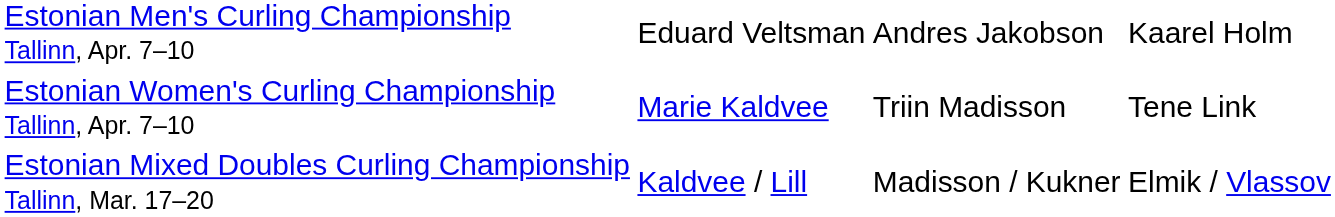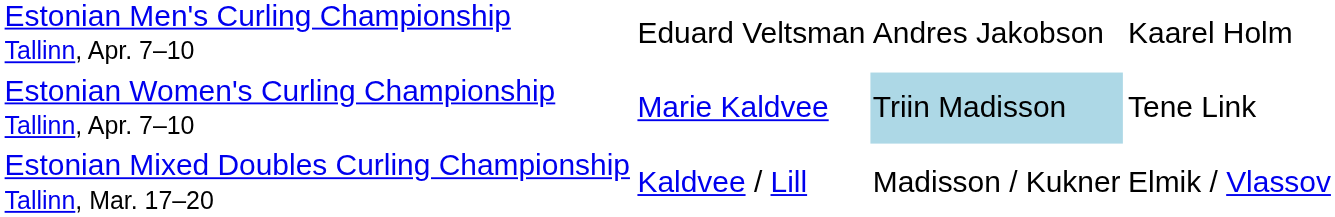Estonian Women's Curling Championship Tallinn, Apr. 7–10 | column 3: no background -> lightblue background
